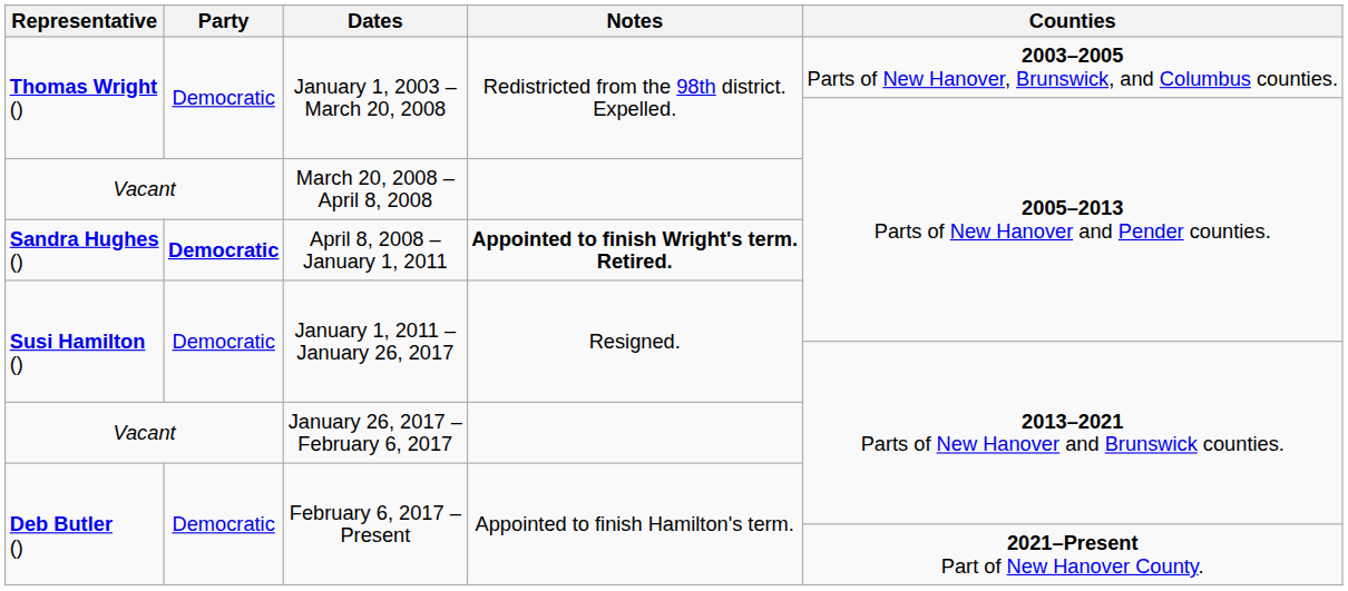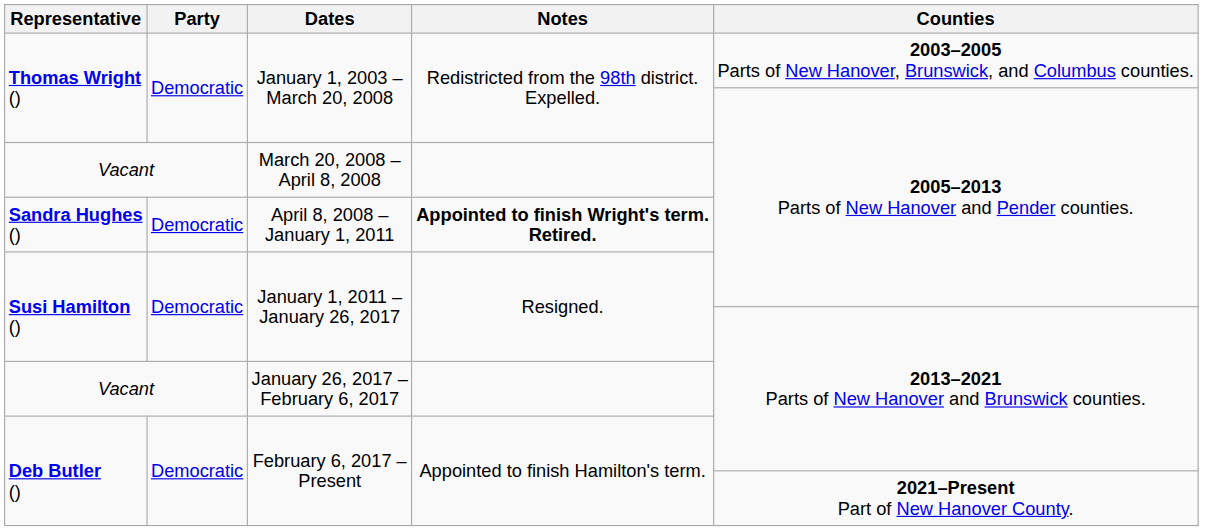April 8, 2008 – January 1, 2011 | Party: bold -> normal
